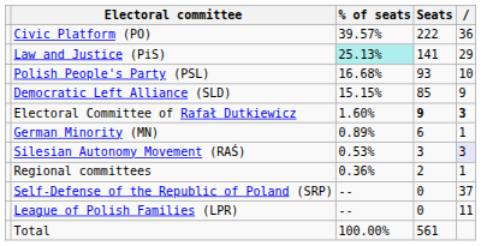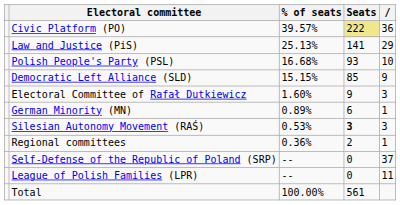Civic Platform (PO) | Seats: no background -> khaki background
Law and Justice (PiS) | % of seats: paleturquoise background -> no background
Electoral Committee of Rafał Dutkiewicz | Seats: bold -> normal
Electoral Committee of Rafał Dutkiewicz | column 5: bold -> normal
Silesian Autonomy Movement (RAŚ) | Seats: normal -> bold
Silesian Autonomy Movement (RAŚ) | column 5: lavender background -> no background
